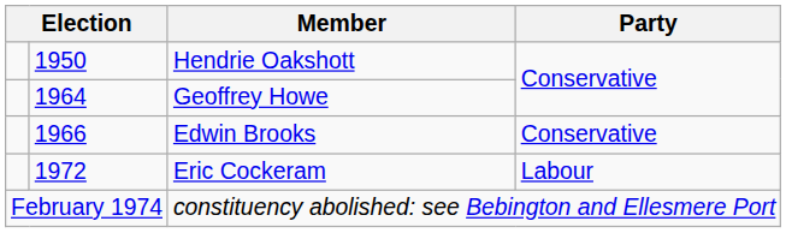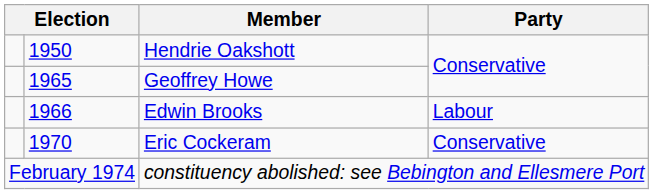Geoffrey Howe | column 2: 1964 -> 1965
Edwin Brooks | Party: Conservative -> Labour
Eric Cockeram | column 2: 1972 -> 1970
Eric Cockeram | Party: Labour -> Conservative
